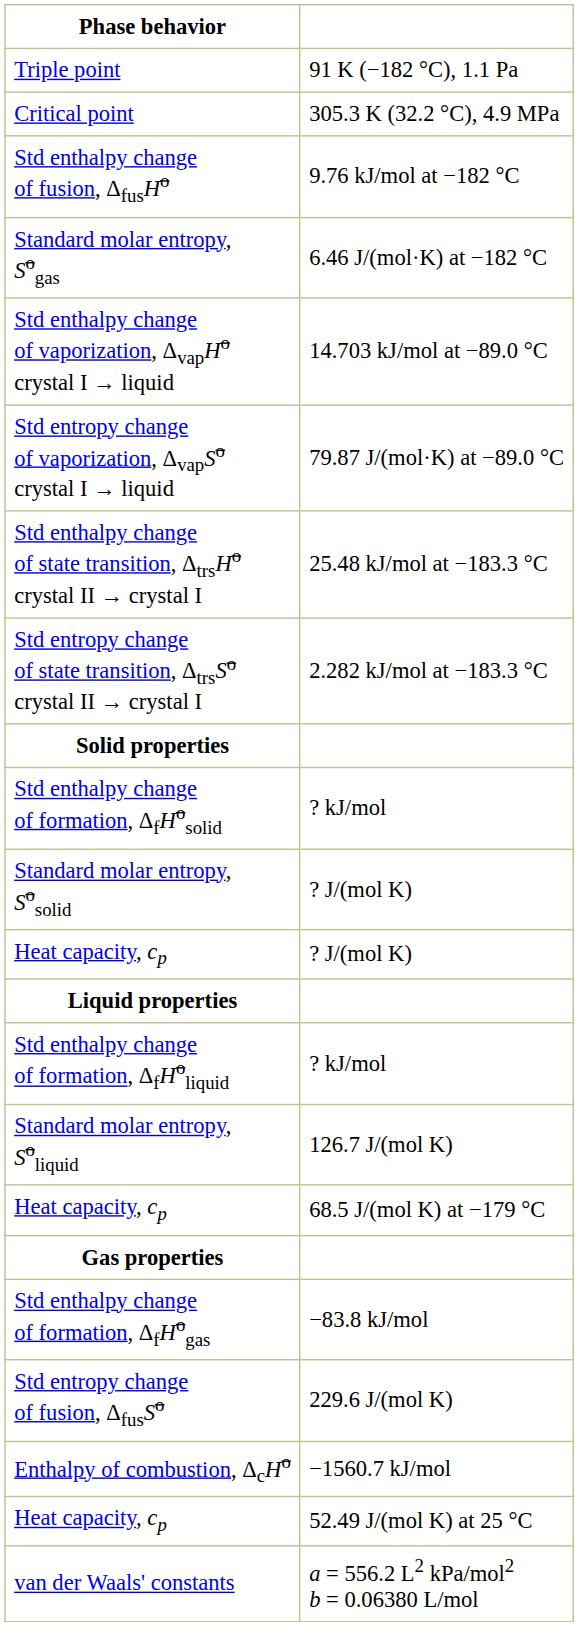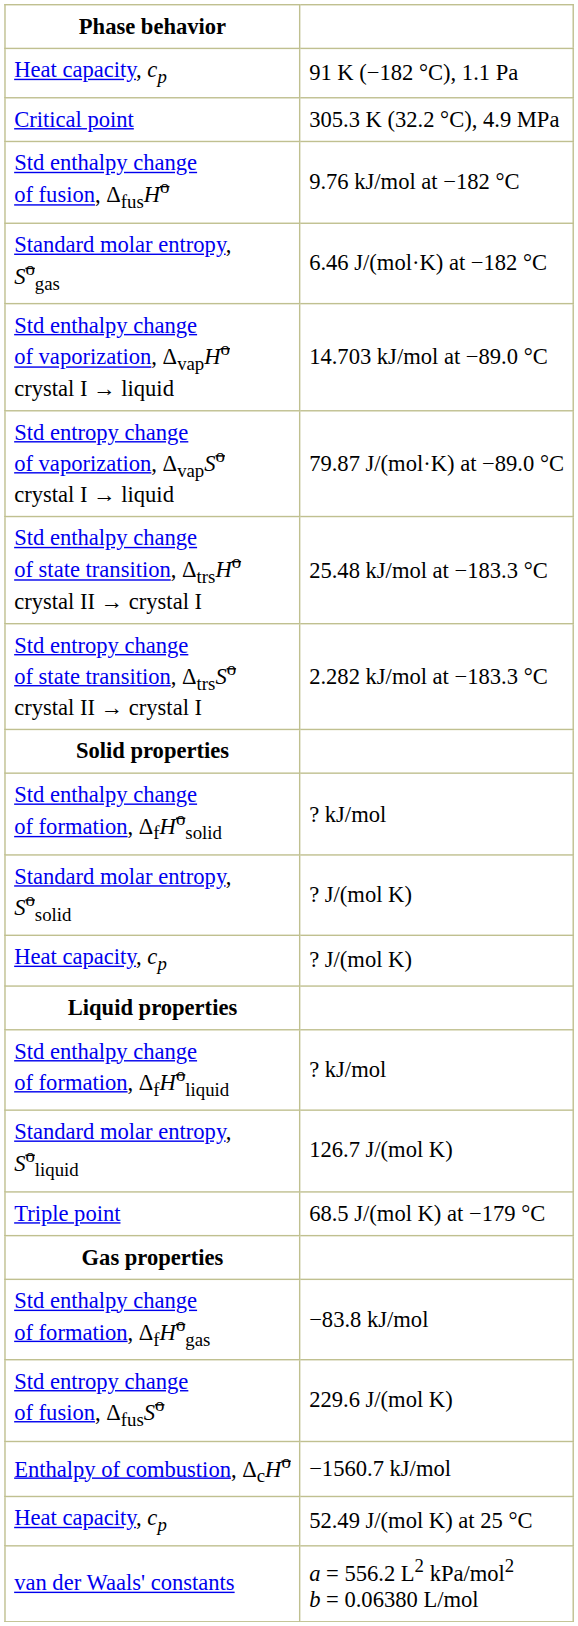row 2 | Phase behavior: Triple point -> Heat capacity, cp
row 17 | Phase behavior: Heat capacity, cp -> Triple point
